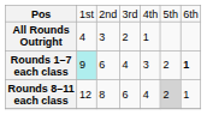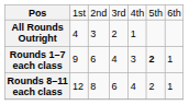Rounds 1–7 each class | column 2: paleturquoise background -> no background
Rounds 1–7 each class | column 6: normal -> bold
Rounds 1–7 each class | column 7: bold -> normal
Rounds 8–11 each class | column 6: lightgrey background -> no background
